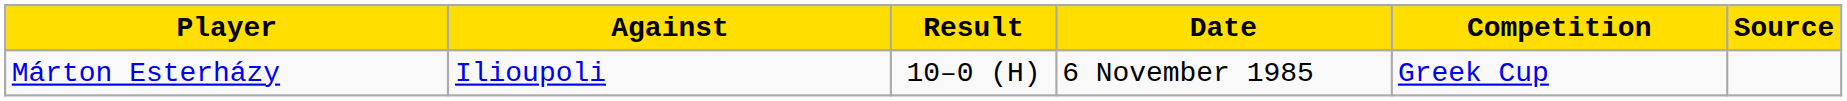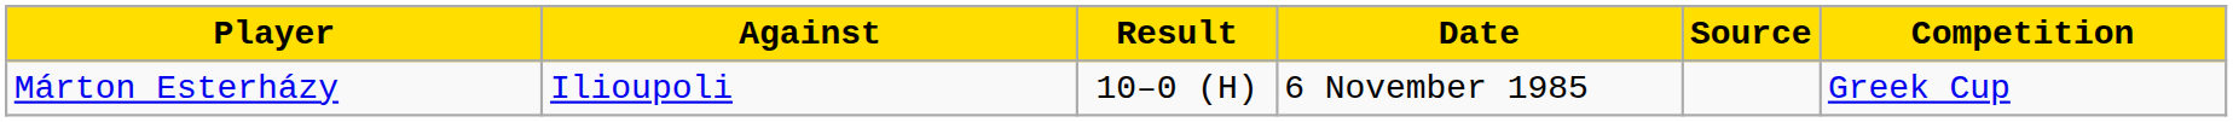columns swapped: Competition <-> Source
